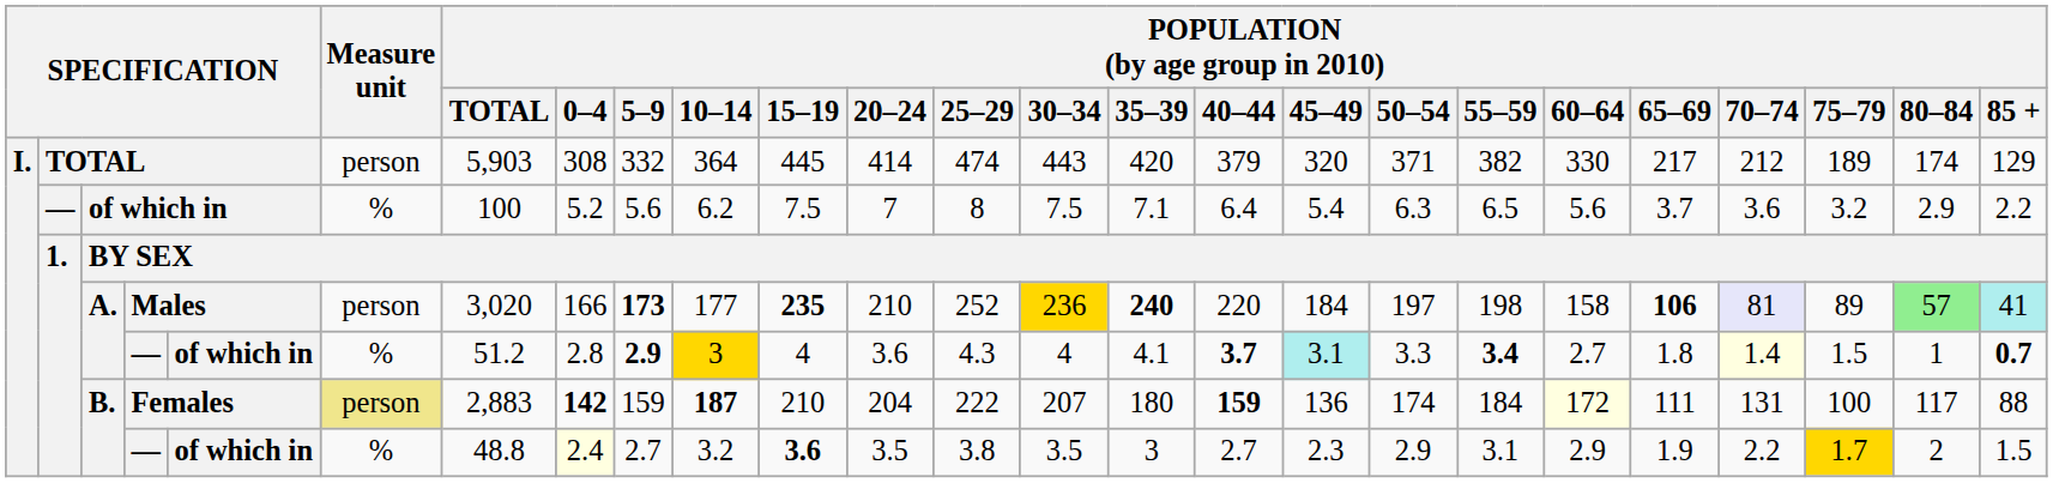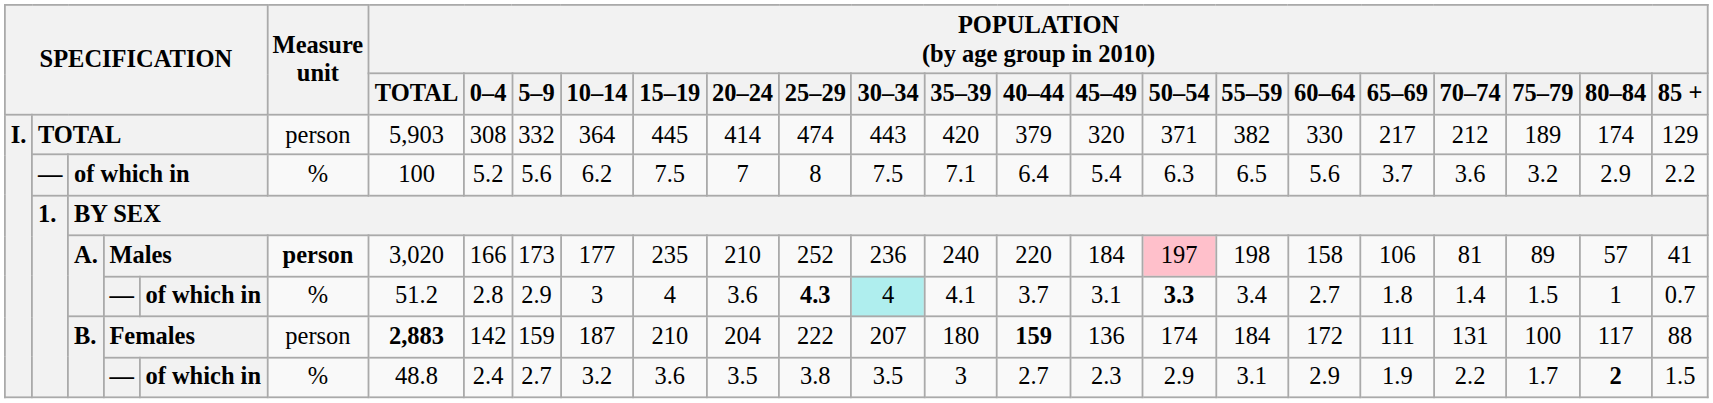Males | Measure unit: normal -> bold
Males | POPULATION (by age group in 2010) / 5–9: bold -> normal
Males | POPULATION (by age group in 2010) / 15–19: bold -> normal
Males | POPULATION (by age group in 2010) / 30–34: gold background -> no background
Males | POPULATION (by age group in 2010) / 35–39: bold -> normal
Males | POPULATION (by age group in 2010) / 50–54: no background -> pink background
Males | POPULATION (by age group in 2010) / 65–69: bold -> normal
Males | POPULATION (by age group in 2010) / 70–74: lavender background -> no background
Males | POPULATION (by age group in 2010) / 80–84: lightgreen background -> no background
Males | POPULATION (by age group in 2010) / 85 +: paleturquoise background -> no background
A. / — | POPULATION (by age group in 2010) / 5–9: bold -> normal
A. / — | POPULATION (by age group in 2010) / 10–14: gold background -> no background
A. / — | POPULATION (by age group in 2010) / 25–29: normal -> bold
A. / — | POPULATION (by age group in 2010) / 30–34: no background -> paleturquoise background
A. / — | POPULATION (by age group in 2010) / 40–44: bold -> normal
A. / — | POPULATION (by age group in 2010) / 45–49: paleturquoise background -> no background
A. / — | POPULATION (by age group in 2010) / 50–54: normal -> bold
A. / — | POPULATION (by age group in 2010) / 55–59: bold -> normal
A. / — | POPULATION (by age group in 2010) / 70–74: lightyellow background -> no background
A. / — | POPULATION (by age group in 2010) / 85 +: bold -> normal
Females | Measure unit: khaki background -> no background
Females | POPULATION (by age group in 2010) / TOTAL: normal -> bold
Females | POPULATION (by age group in 2010) / 0–4: bold -> normal
Females | POPULATION (by age group in 2010) / 10–14: bold -> normal
Females | POPULATION (by age group in 2010) / 60–64: lightyellow background -> no background
B. / — | POPULATION (by age group in 2010) / 0–4: lightyellow background -> no background
B. / — | POPULATION (by age group in 2010) / 15–19: bold -> normal
B. / — | POPULATION (by age group in 2010) / 75–79: gold background -> no background
B. / — | POPULATION (by age group in 2010) / 80–84: normal -> bold
